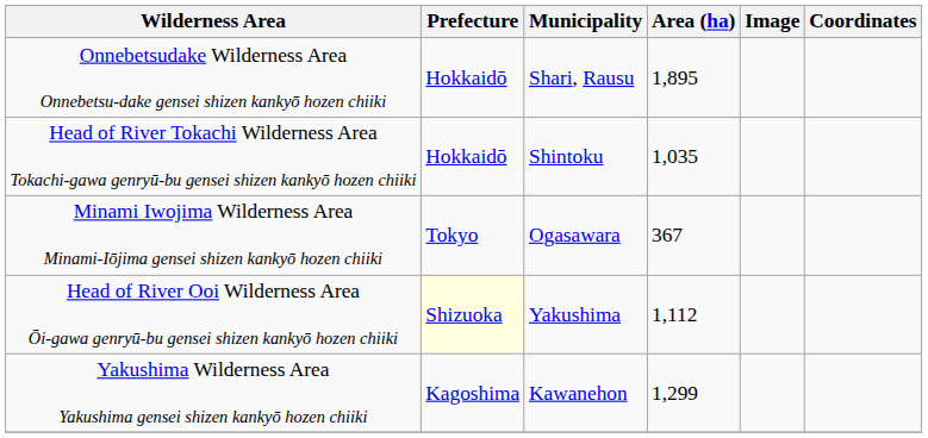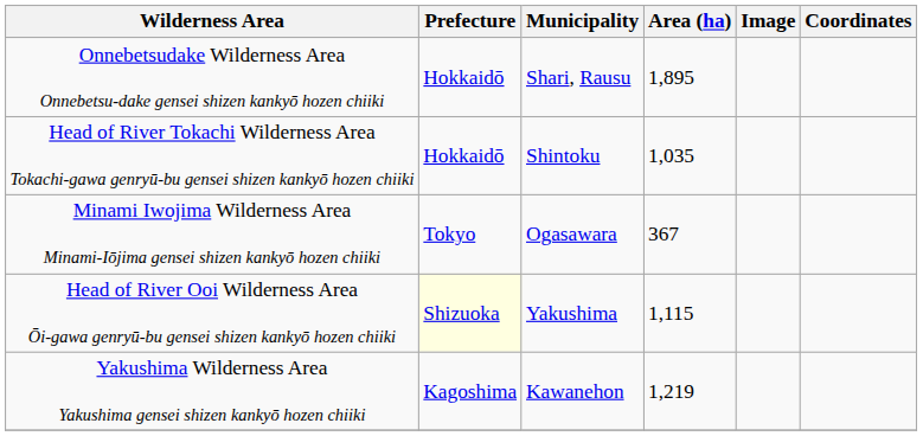row 5 | Area (ha): 1,112 -> 1,115
row 6 | Area (ha): 1,299 -> 1,219
